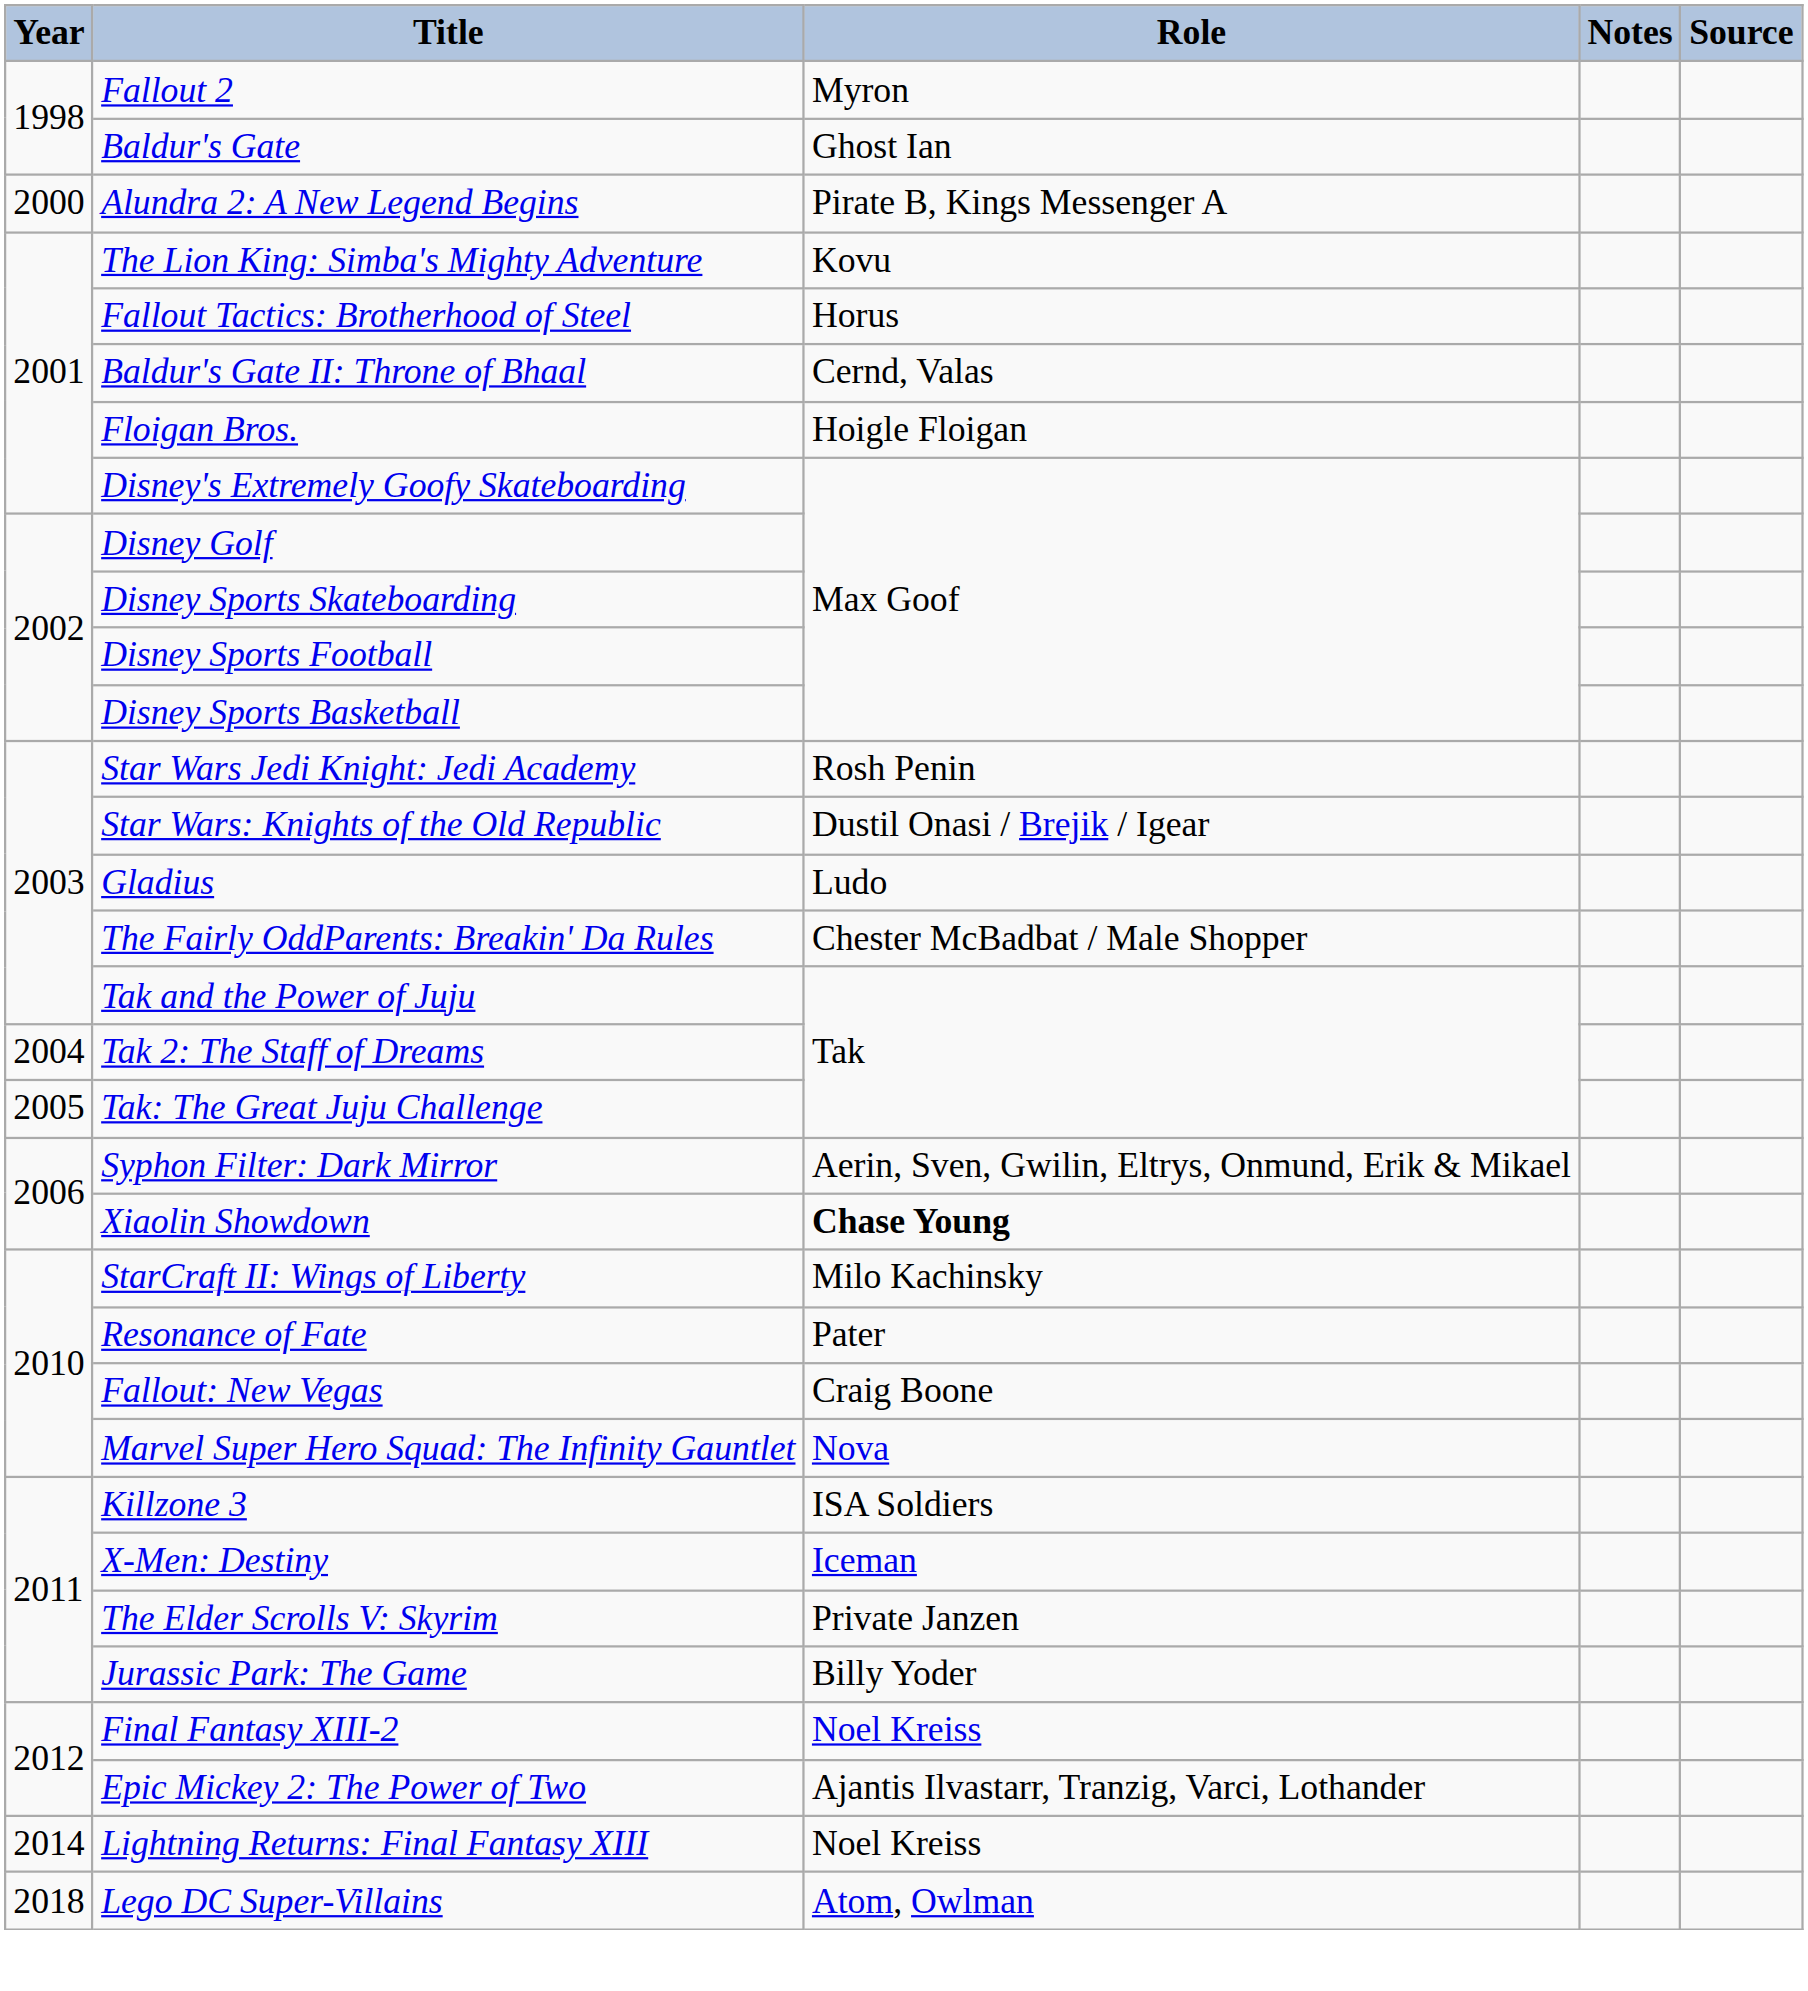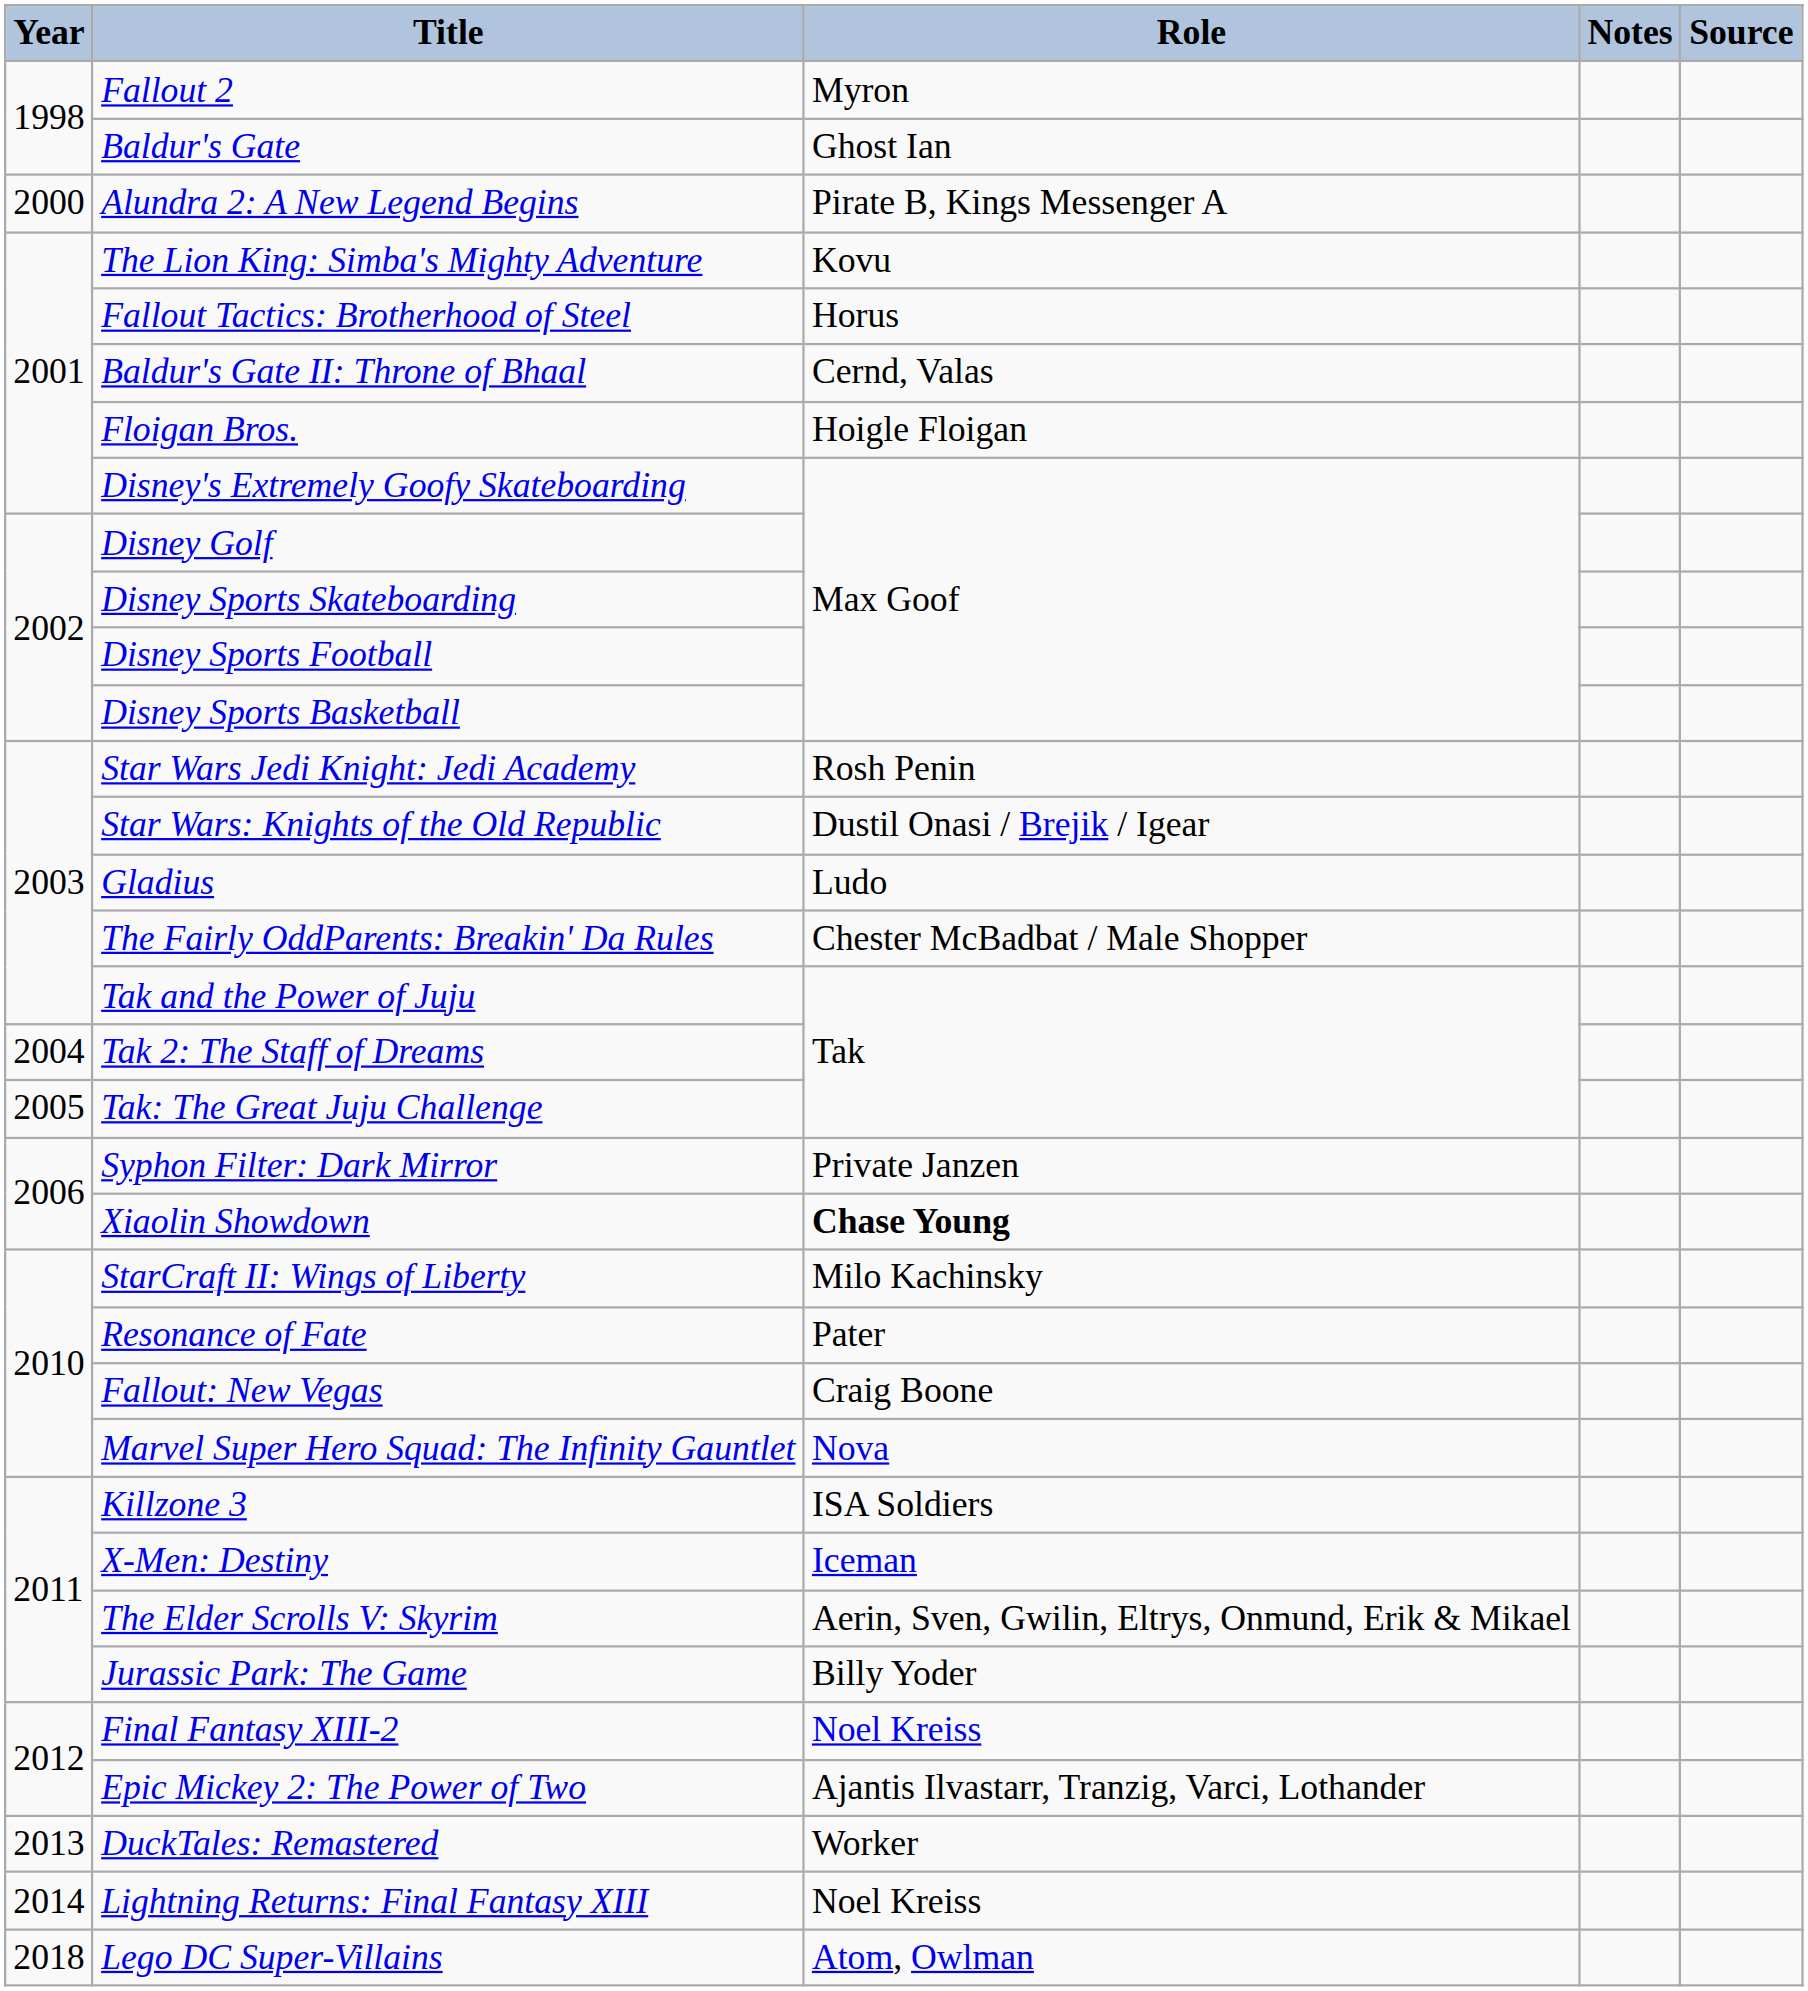Syphon Filter: Dark Mirror | Role: Aerin, Sven, Gwilin, Eltrys, Onmund, Erik & Mikael -> Private Janzen
The Elder Scrolls V: Skyrim | Role: Private Janzen -> Aerin, Sven, Gwilin, Eltrys, Onmund, Erik & Mikael
+ row: 2013 | DuckTales: Remastered | Worker
